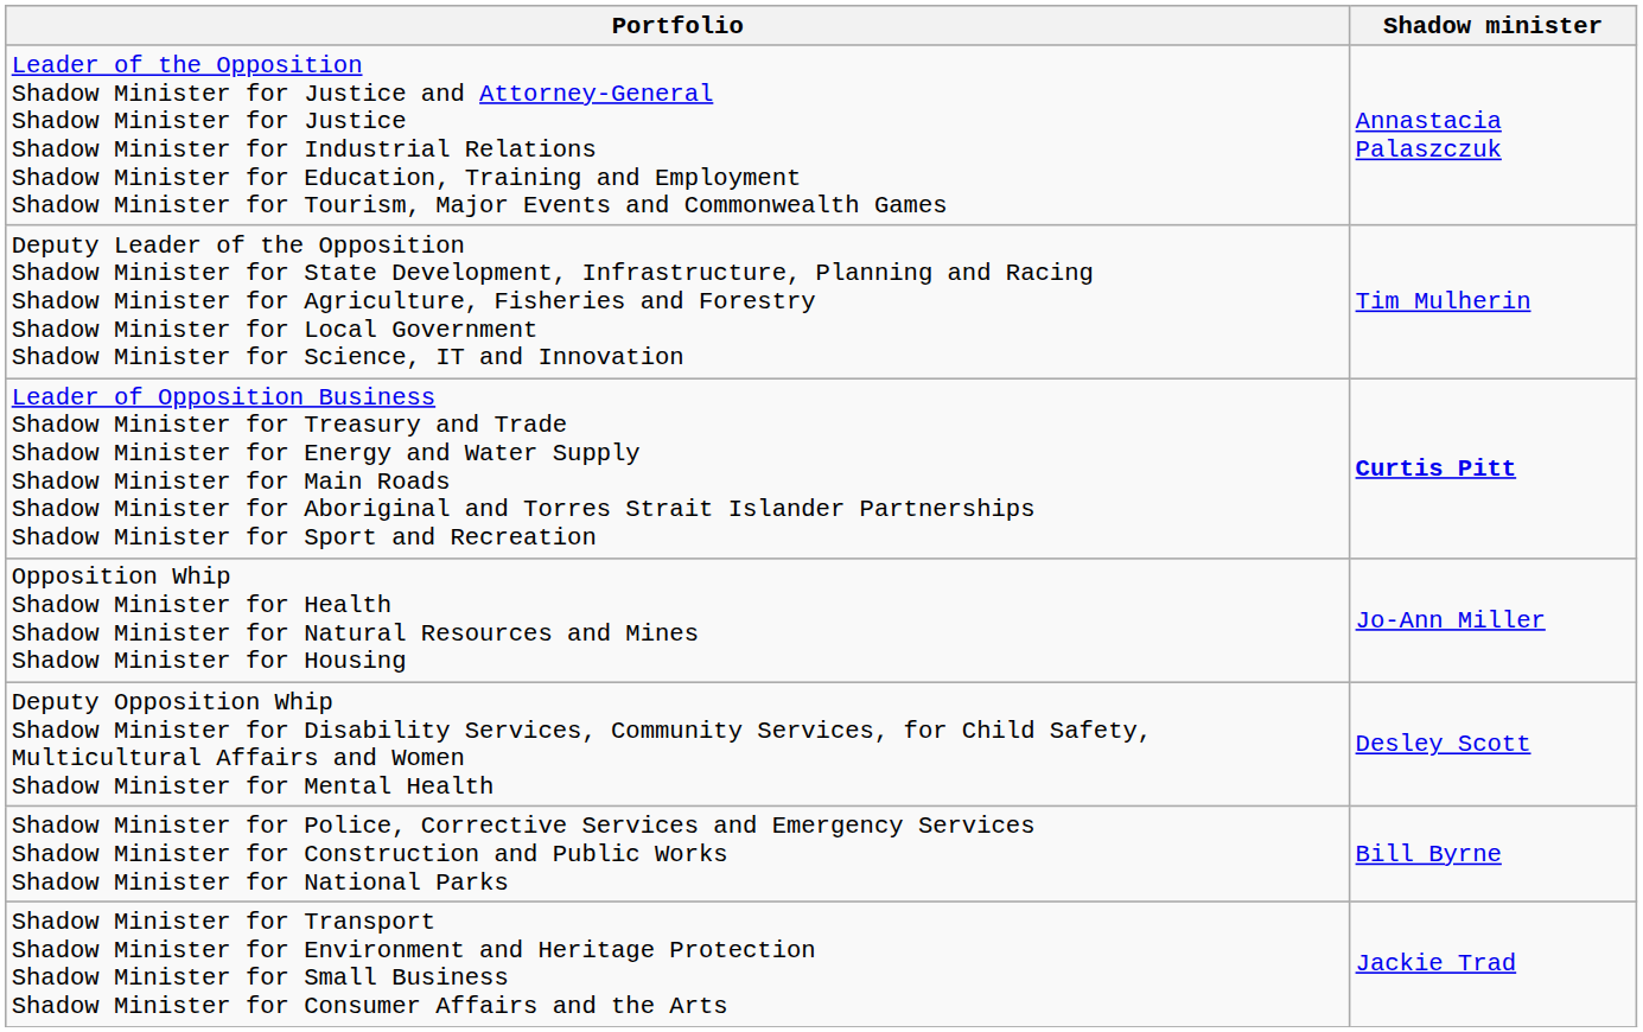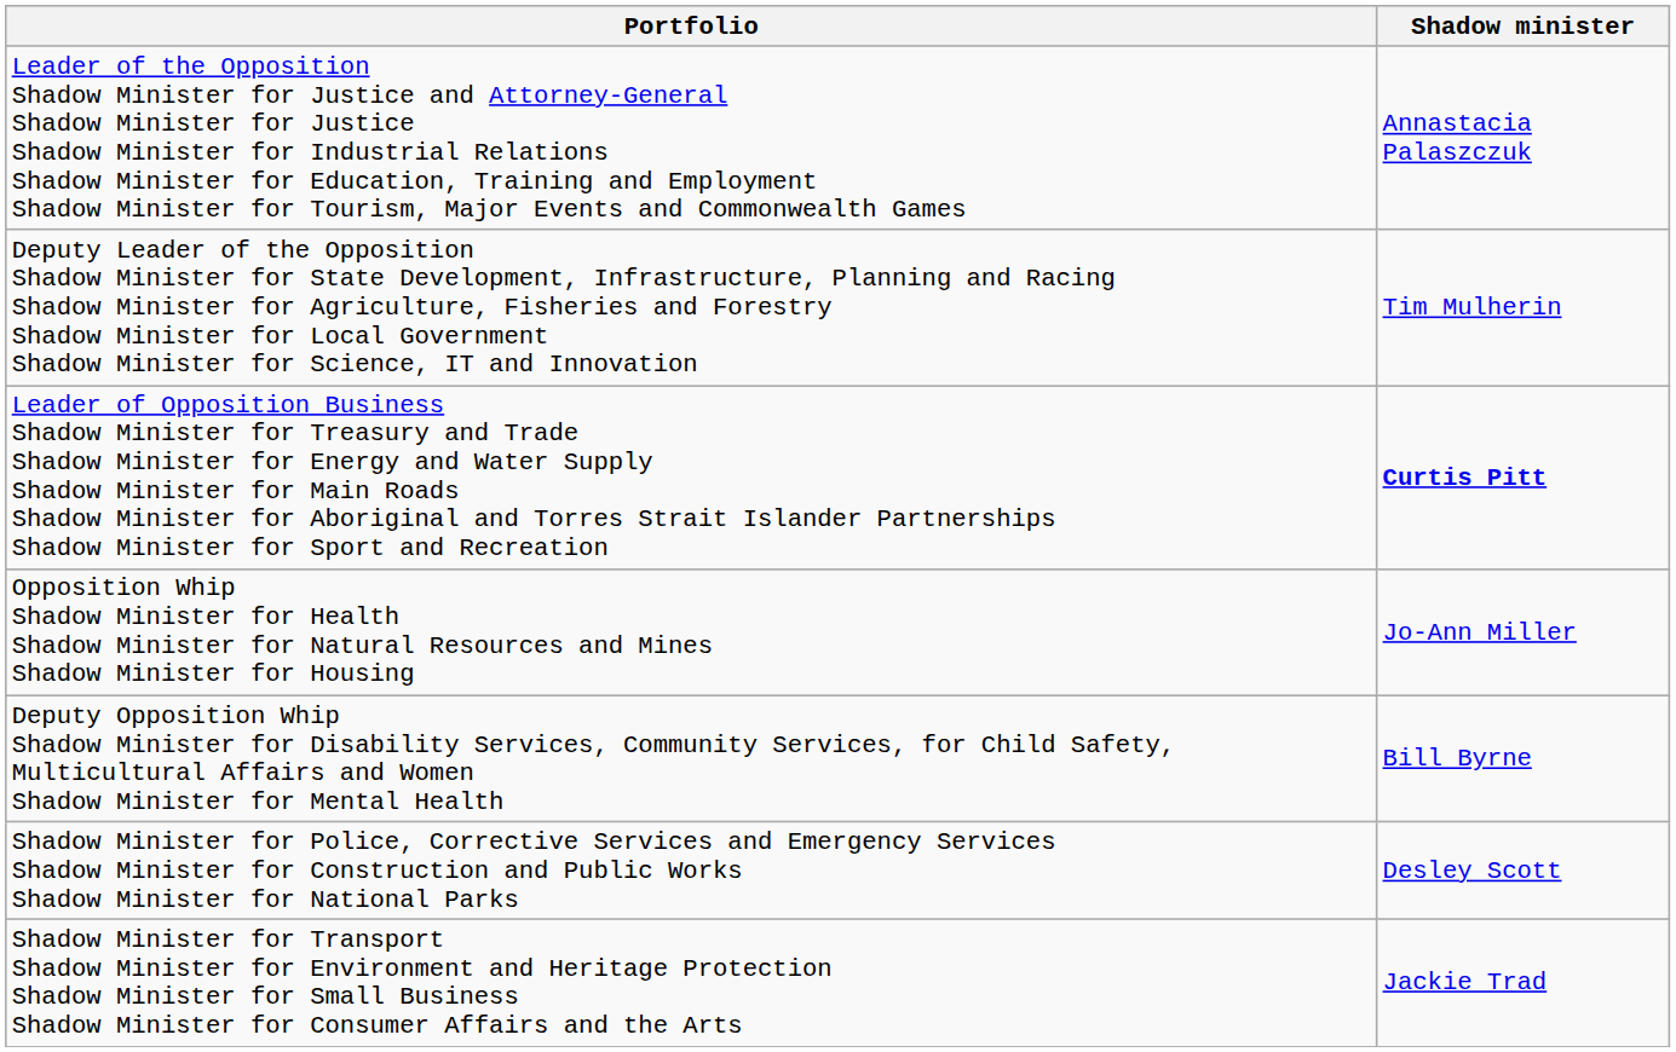row 6 | Shadow minister: Desley Scott -> Bill Byrne
row 7 | Shadow minister: Bill Byrne -> Desley Scott
